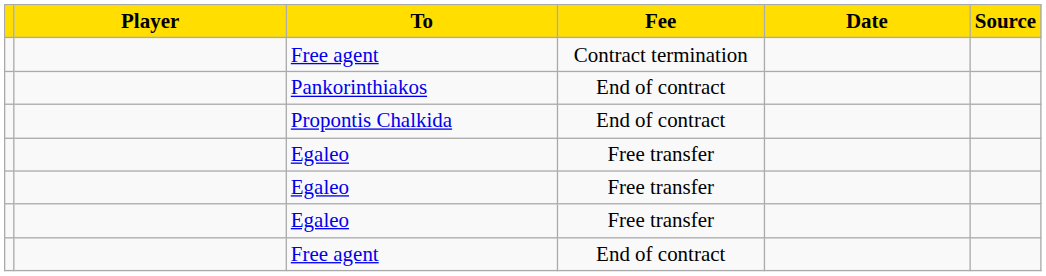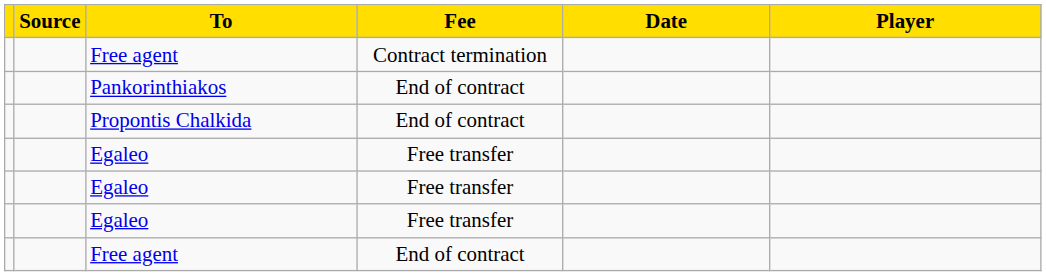columns swapped: Player <-> Source
